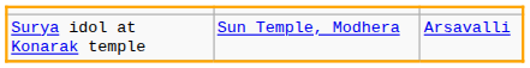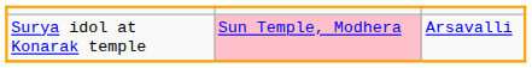Surya idol at Konarak temple | column 2: no background -> pink background
